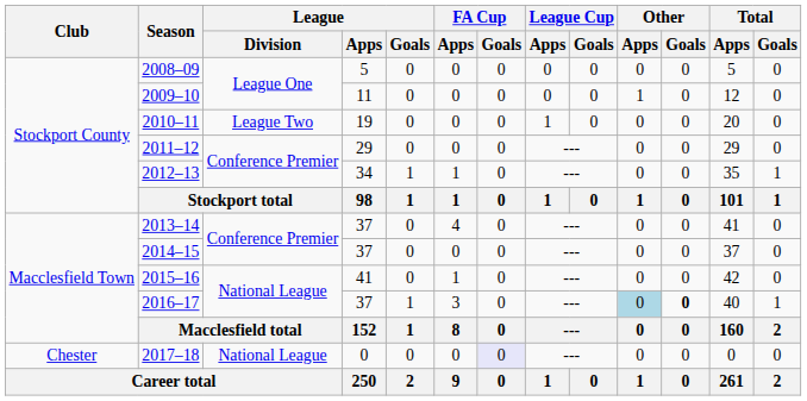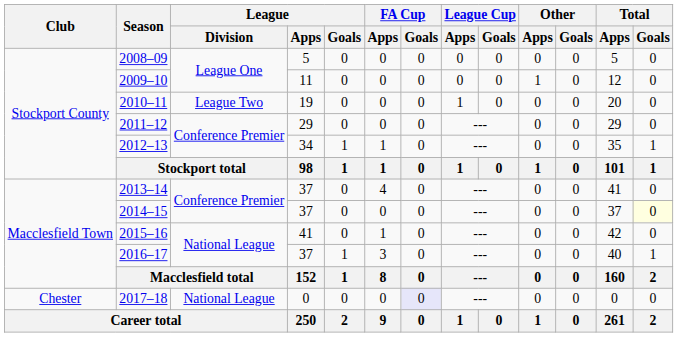2014–15 | Total / Goals: no background -> lightyellow background
2016–17 | Other / Apps: lightblue background -> no background
2016–17 | Other / Goals: bold -> normal
